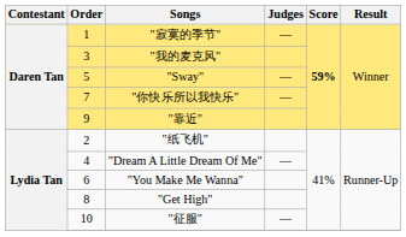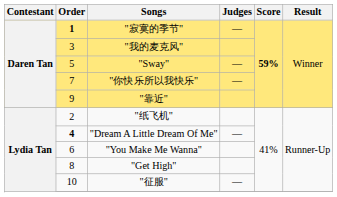"寂寞的季节" | Order: normal -> bold
"Dream A Little Dream Of Me" | Order: normal -> bold
